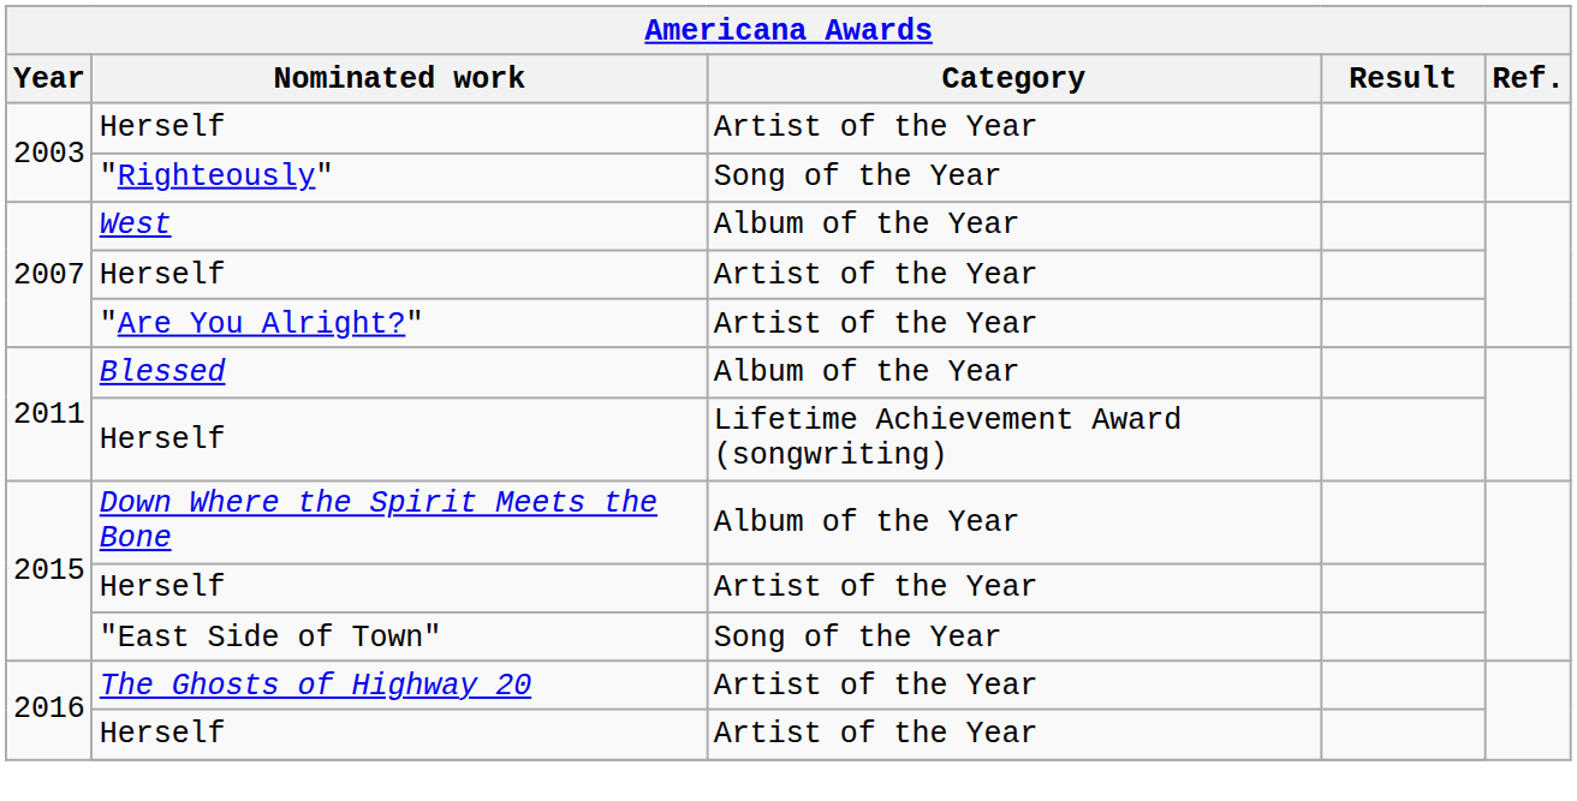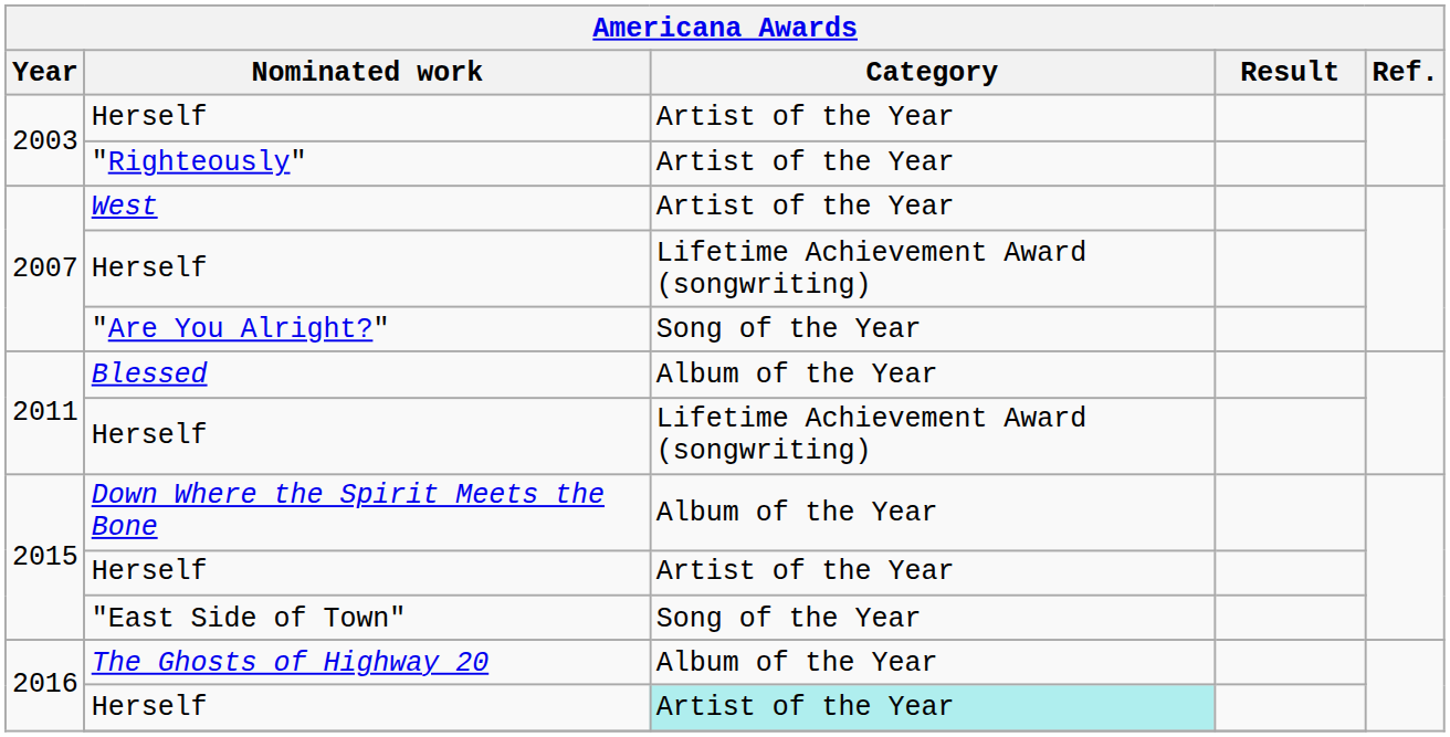"Righteously" | Category: Song of the Year -> Artist of the Year
West | Category: Album of the Year -> Artist of the Year
2007 / Herself | Category: Artist of the Year -> Lifetime Achievement Award (songwriting)
"Are You Alright?" | Category: Artist of the Year -> Song of the Year
The Ghosts of Highway 20 | Category: Artist of the Year -> Album of the Year
2016 / Herself | Category: no background -> paleturquoise background
